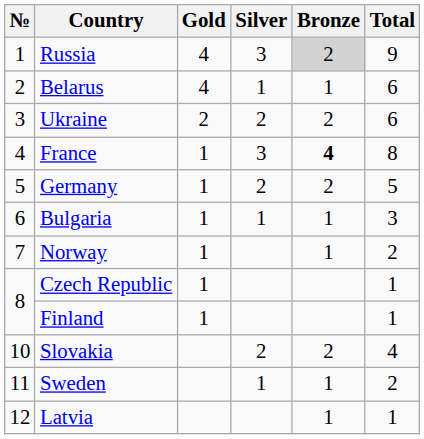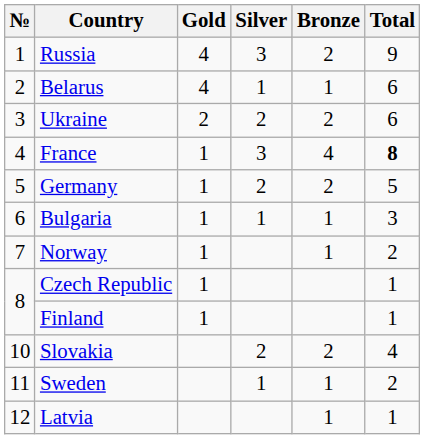Russia | Bronze: lightgrey background -> no background
France | Bronze: bold -> normal
France | Total: normal -> bold
